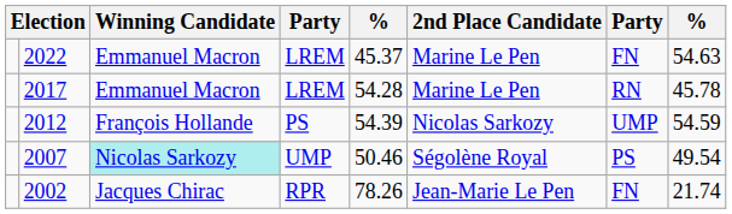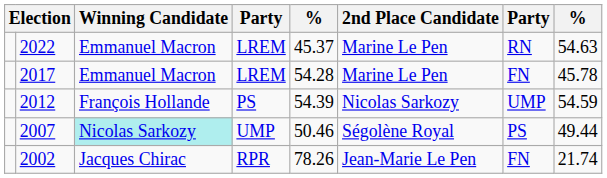2022 | column 7: FN -> RN
2017 | column 7: RN -> FN
2007 | column 8: 49.54 -> 49.44
